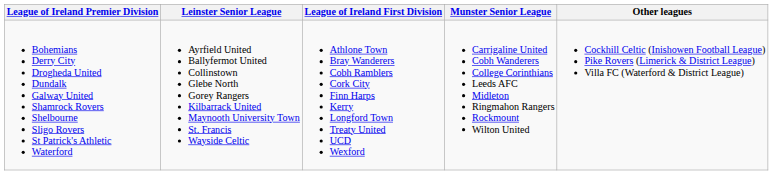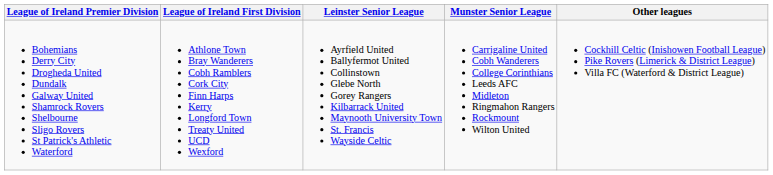columns swapped: League of Ireland First Division <-> Leinster Senior League
